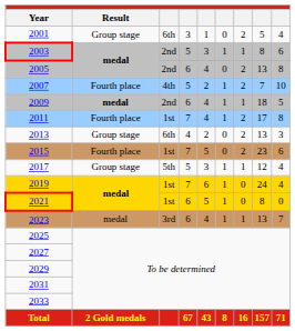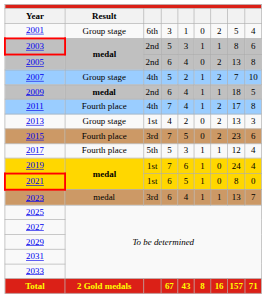2007 | Result: Fourth place -> Group stage
2011 | column 3: 1st -> 4th
2013 | column 3: 6th -> 1st
2015 | column 3: 1st -> 3rd
2017 | Result: Group stage -> Fourth place
